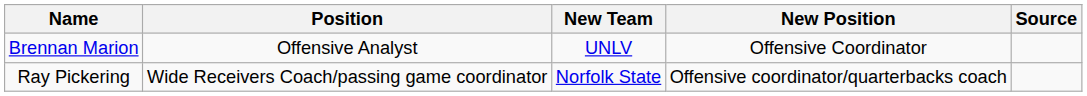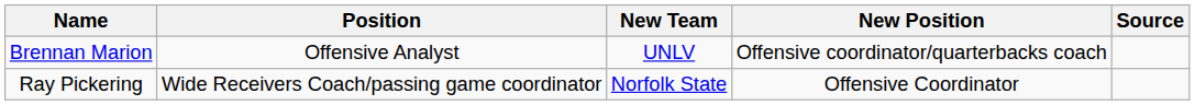Brennan Marion | New Position: Offensive Coordinator -> Offensive coordinator/quarterbacks coach
Ray Pickering | New Position: Offensive coordinator/quarterbacks coach -> Offensive Coordinator
